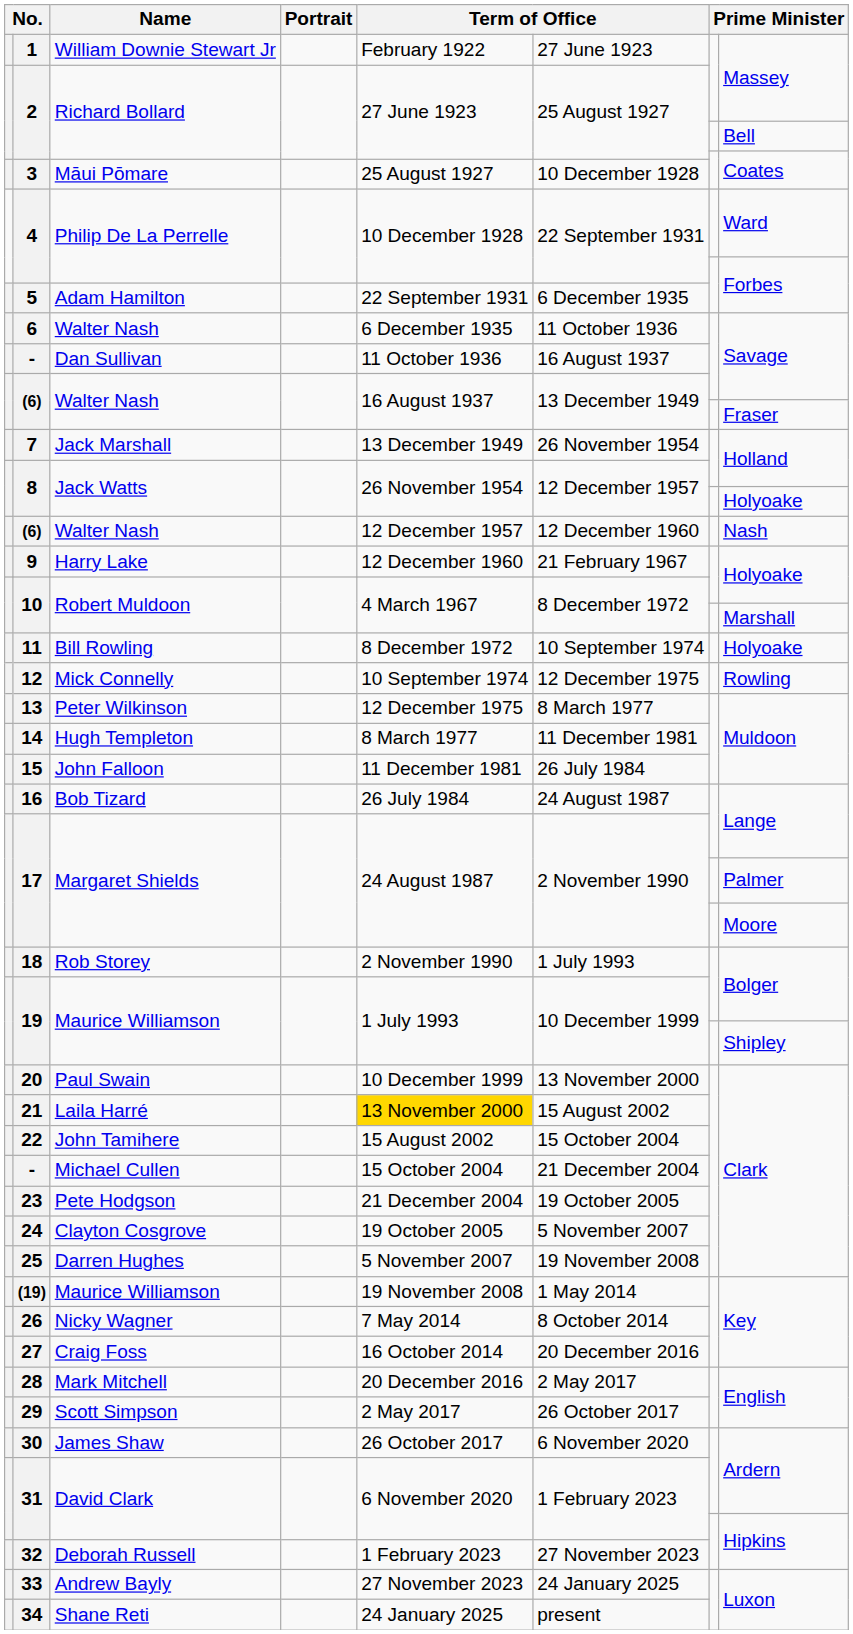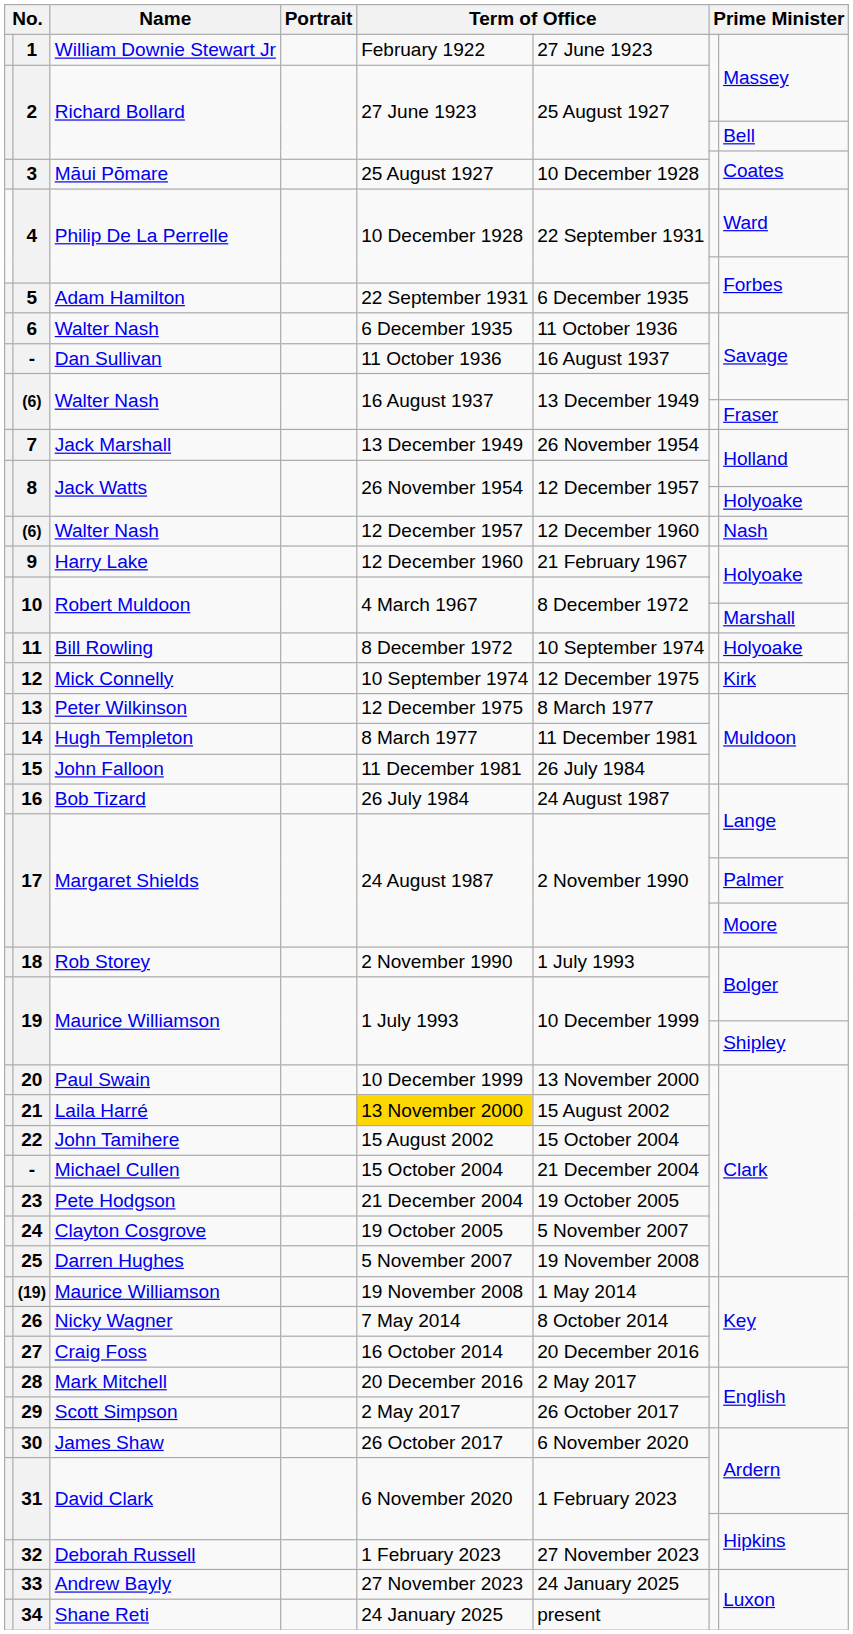12 | column 8: Rowling -> Kirk
